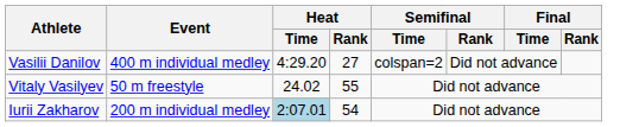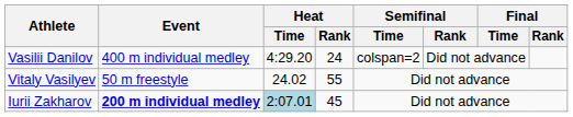Vasilii Danilov | Heat / Rank: 27 -> 24
Iurii Zakharov | Event: normal -> bold
Iurii Zakharov | Heat / Rank: 54 -> 45
